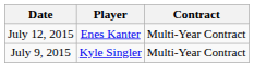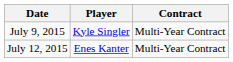rows swapped: July 9, 2015 <-> July 12, 2015
